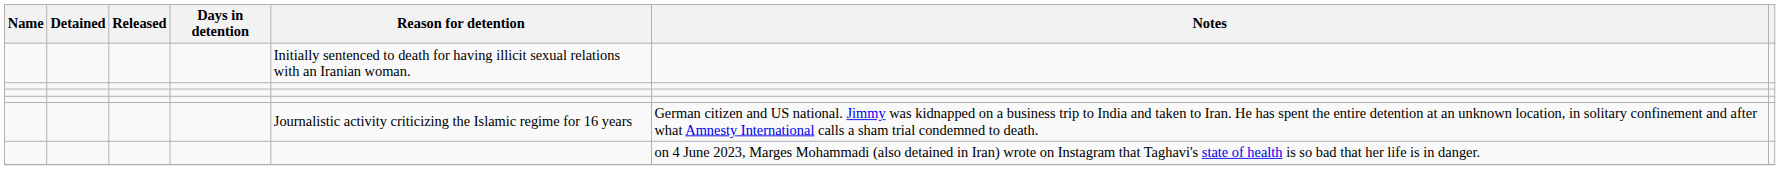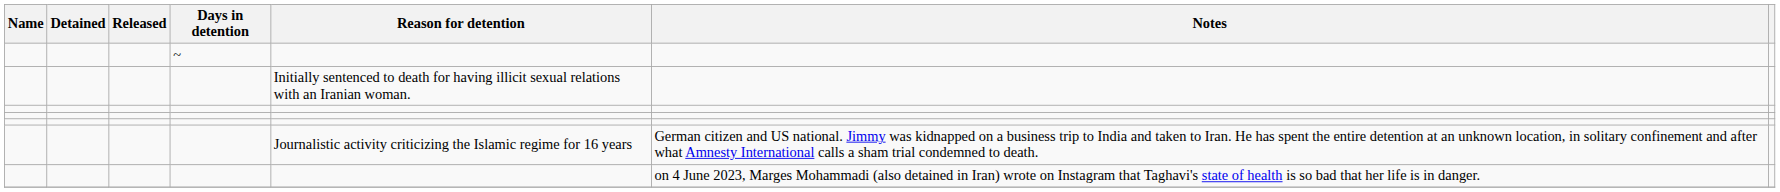+ row: ~
